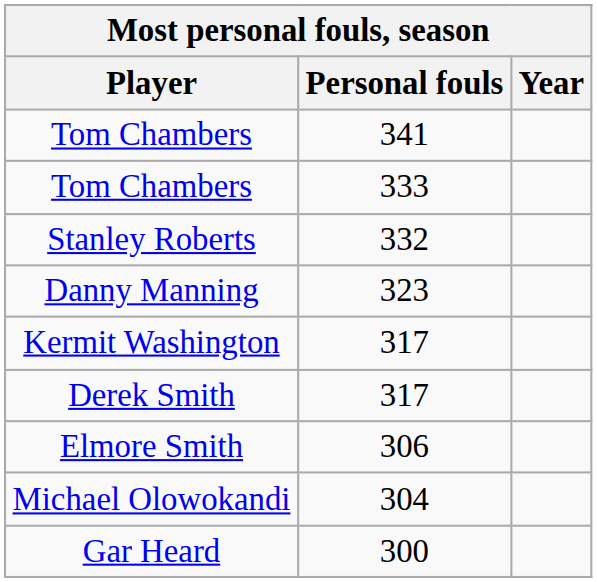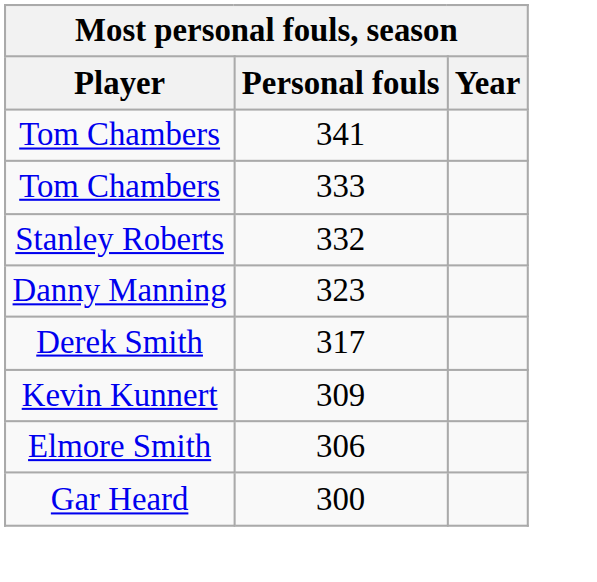- row: Kermit Washington | 317
+ row: Kevin Kunnert | 309
- row: Michael Olowokandi | 304
